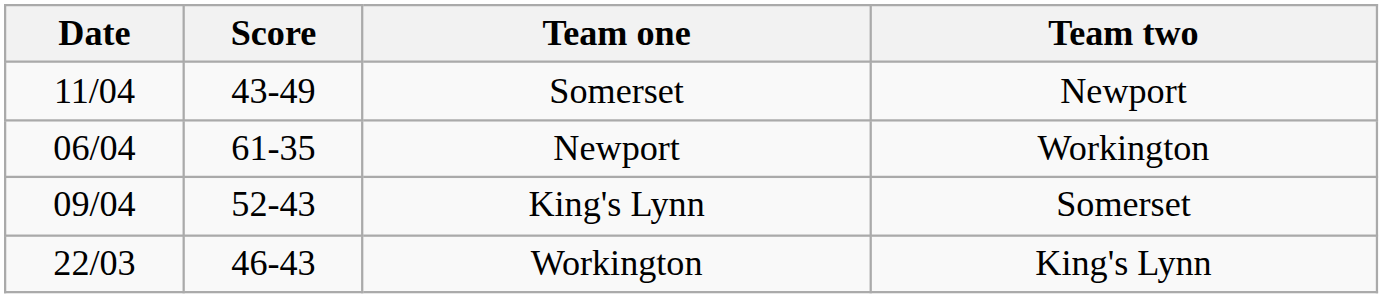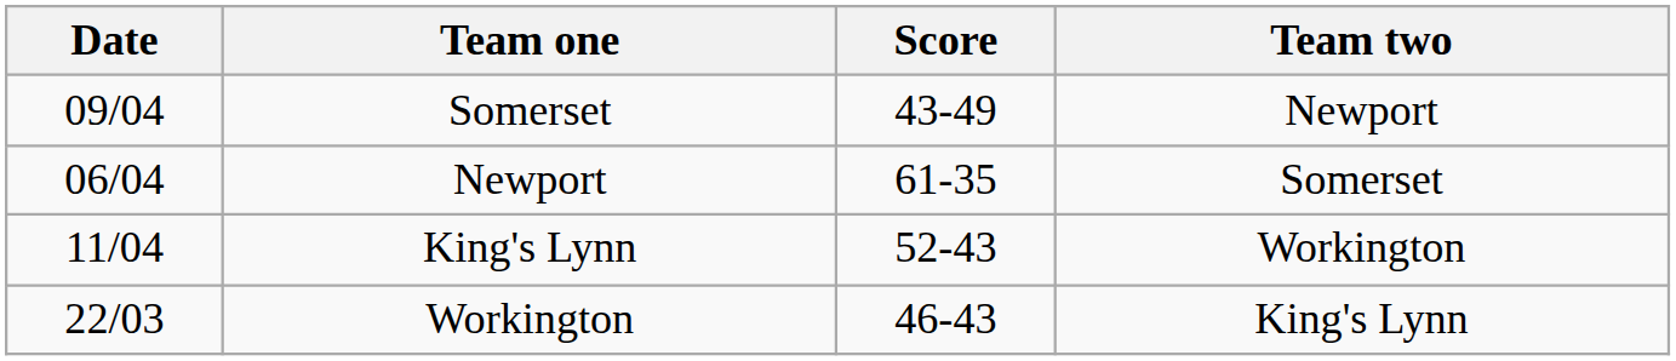columns swapped: Team one <-> Score
row 2 | Date: 11/04 -> 09/04
row 3 | Team two: Workington -> Somerset
row 4 | Date: 09/04 -> 11/04
row 4 | Team two: Somerset -> Workington
